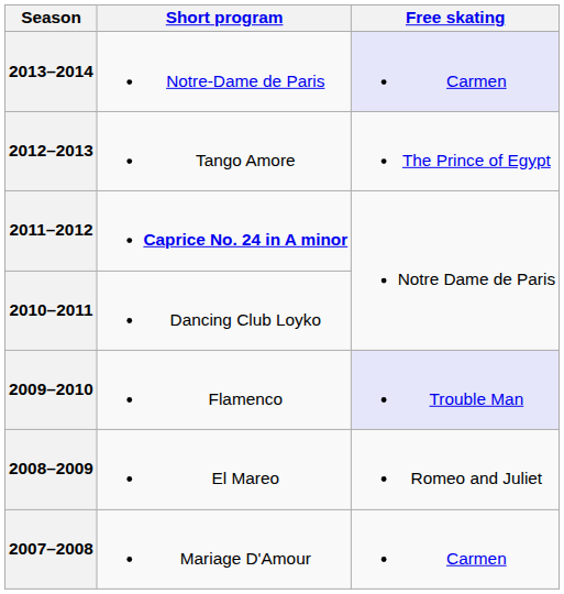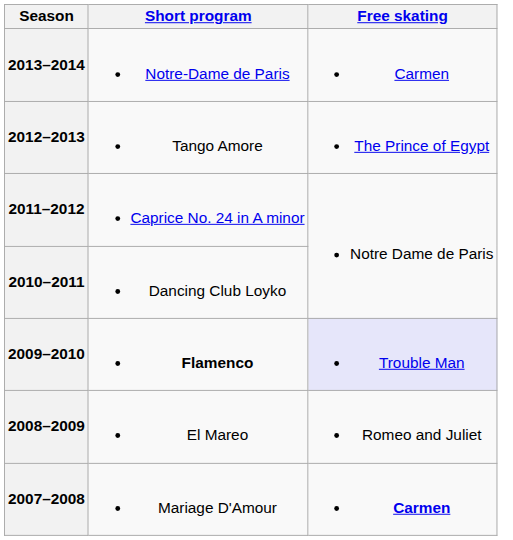2013–2014 | Free skating: lavender background -> no background
2011–2012 | Short program: bold -> normal
2009–2010 | Short program: normal -> bold
2007–2008 | Free skating: normal -> bold
